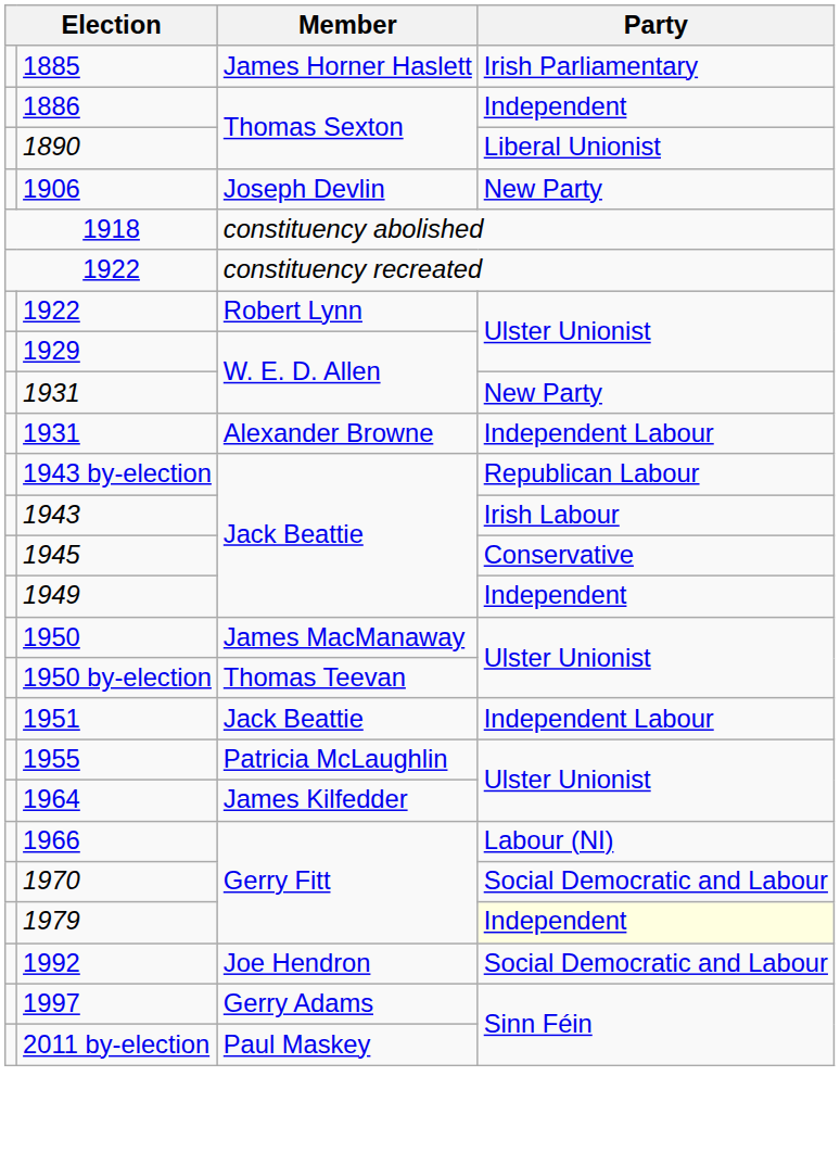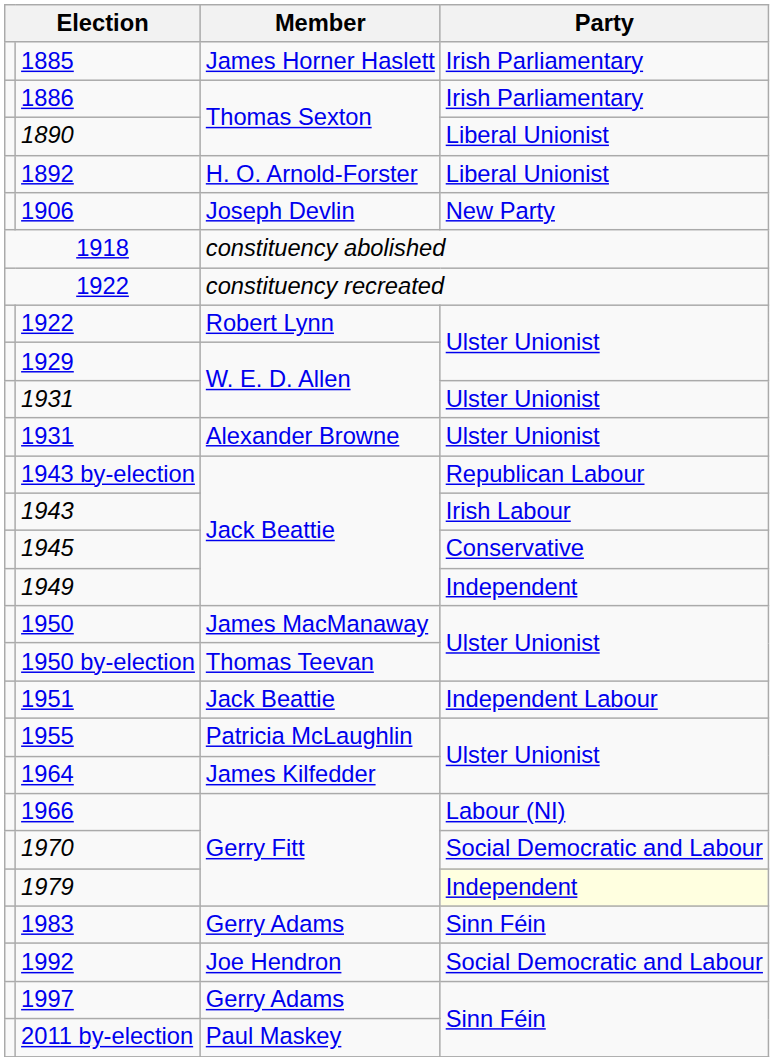1886 | Party: Independent -> Irish Parliamentary
+ row: 1892 | H. O. Arnold-Forster | Liberal Unionist
1931 / W. E. D. Allen | Party: New Party -> Ulster Unionist
1931 / Alexander Browne | Party: Independent Labour -> Ulster Unionist
+ row: 1983 | Gerry Adams | Sinn Féin
